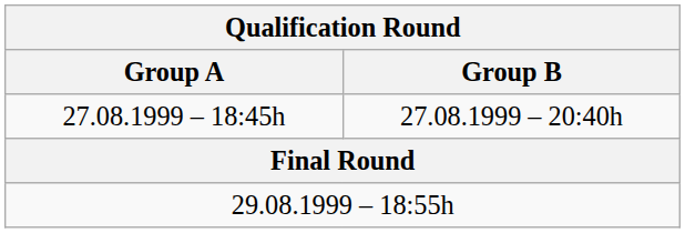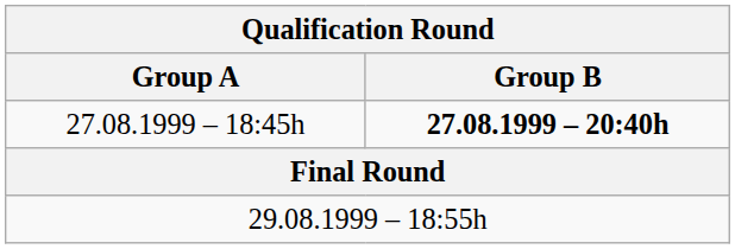27.08.1999 – 18:45h | Group B: normal -> bold
